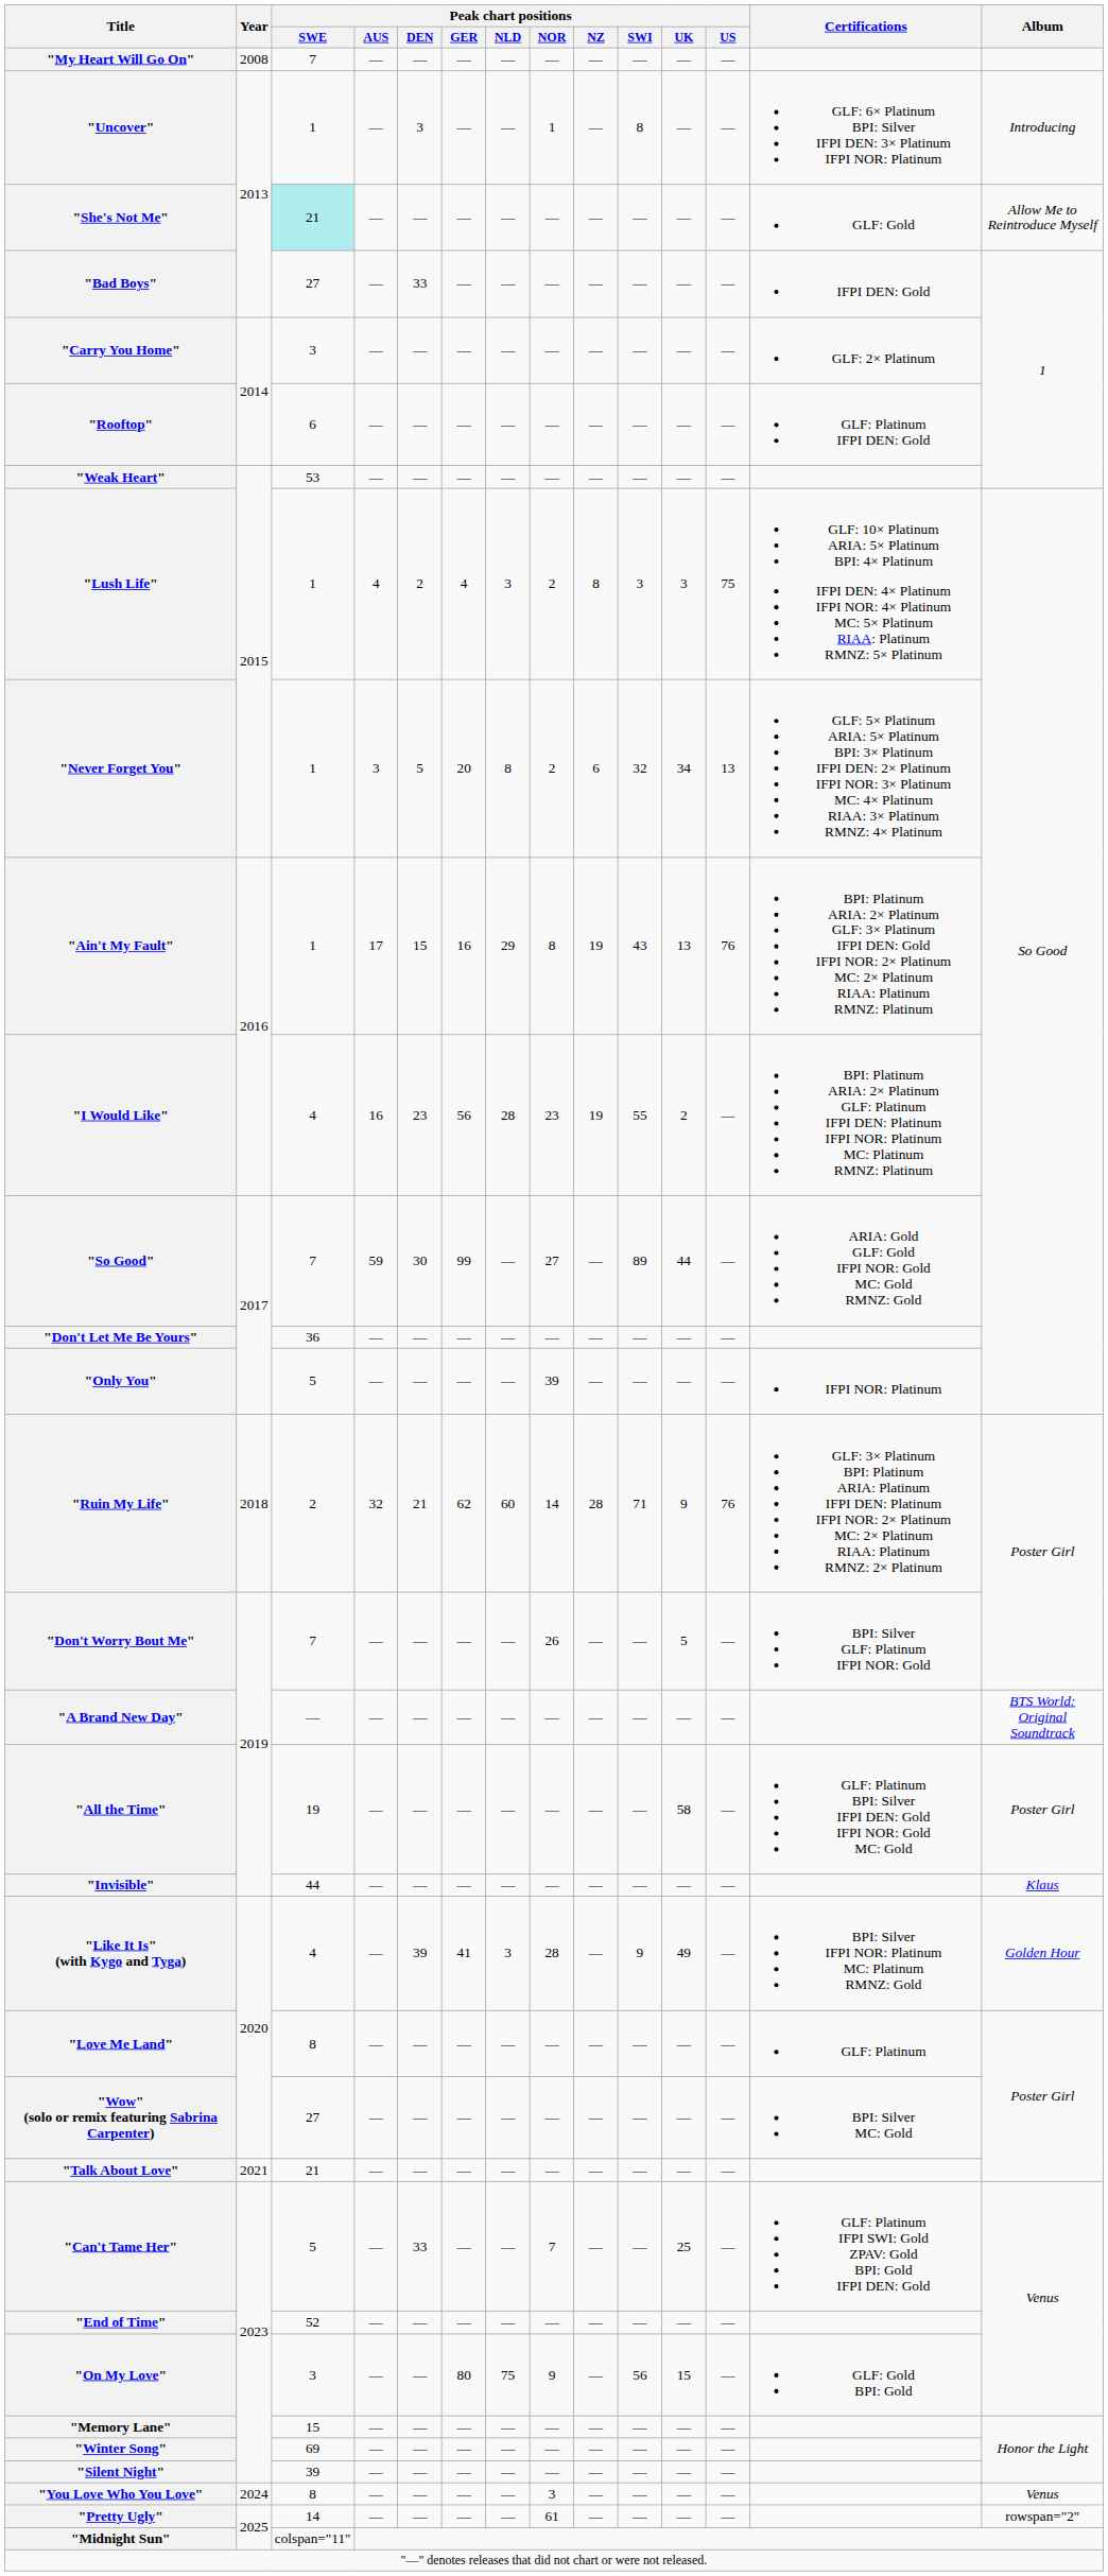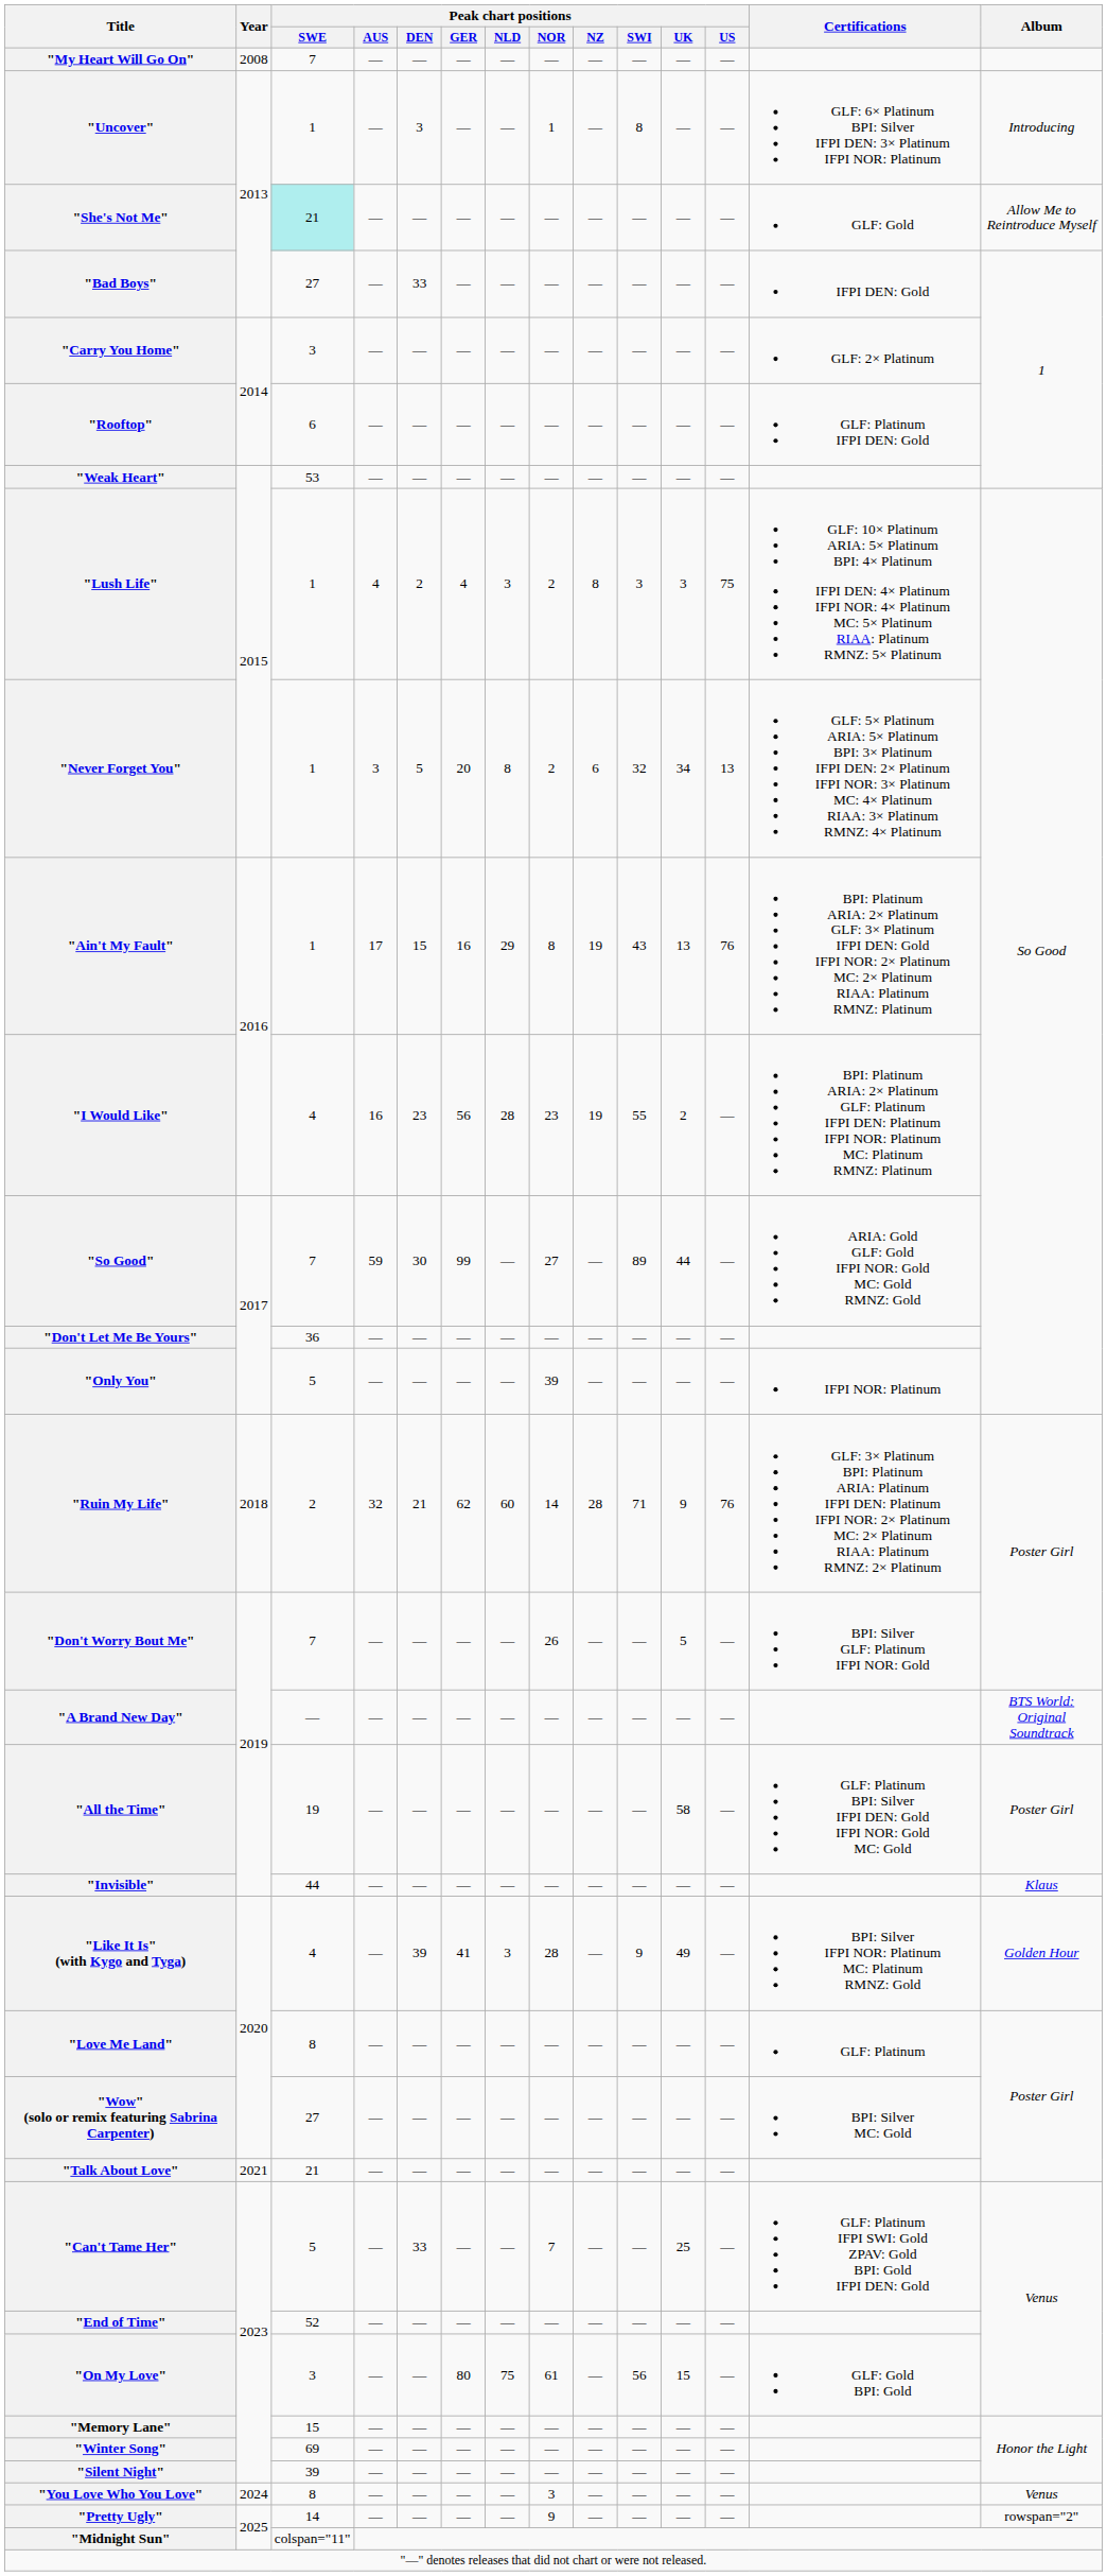"On My Love" | Peak chart positions / NOR: 9 -> 61
"Pretty Ugly" | Peak chart positions / NOR: 61 -> 9
